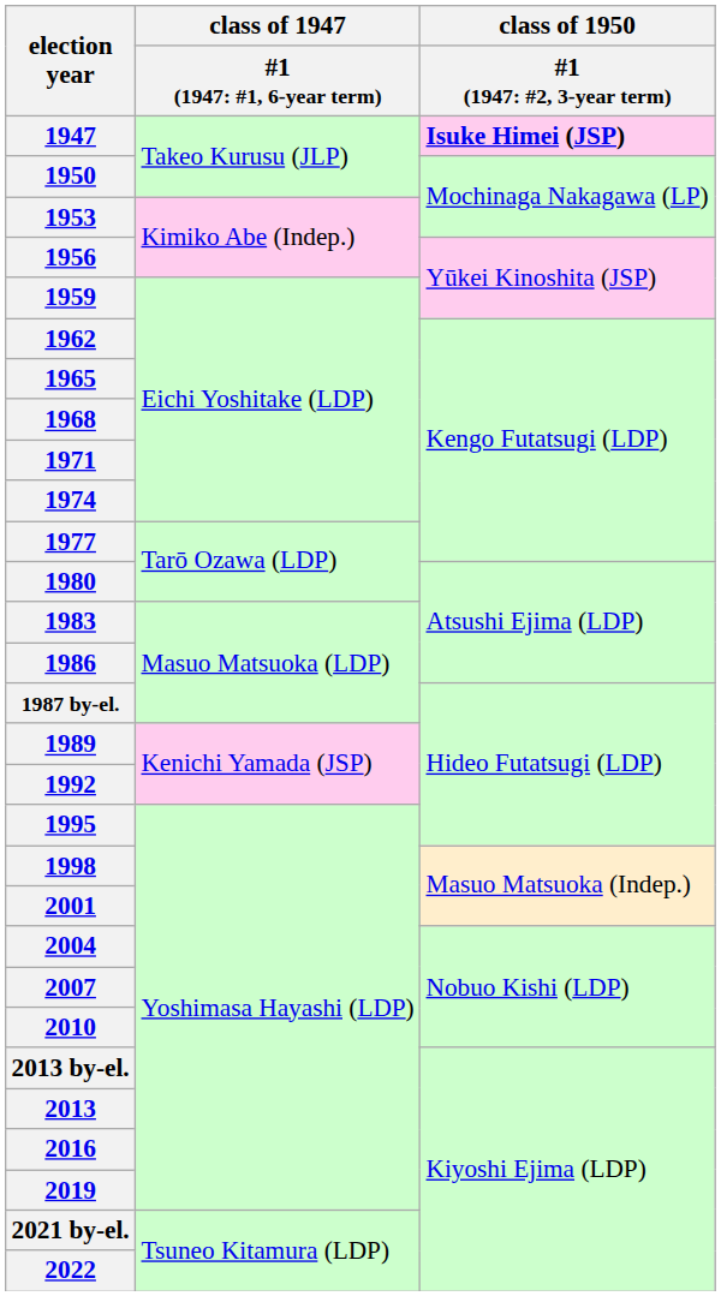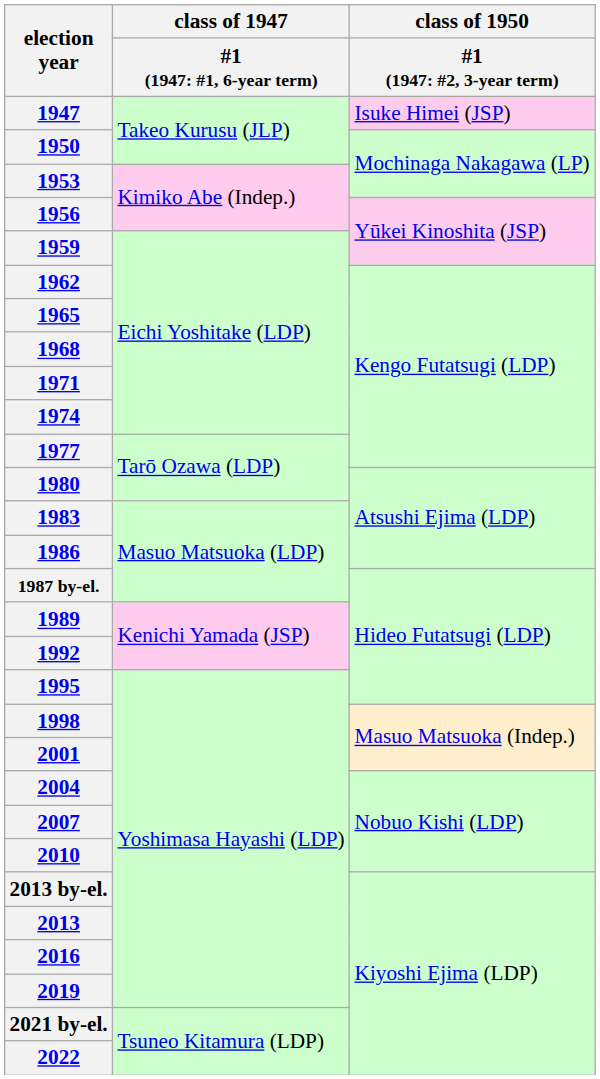1947 | column 3: bold -> normal
